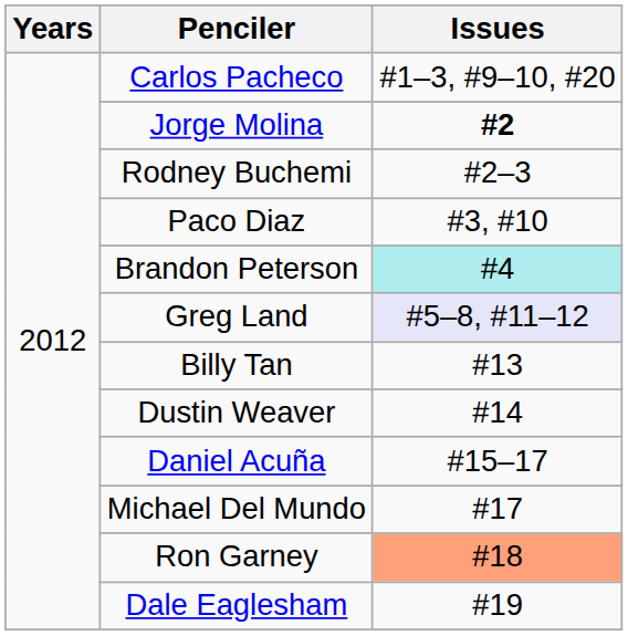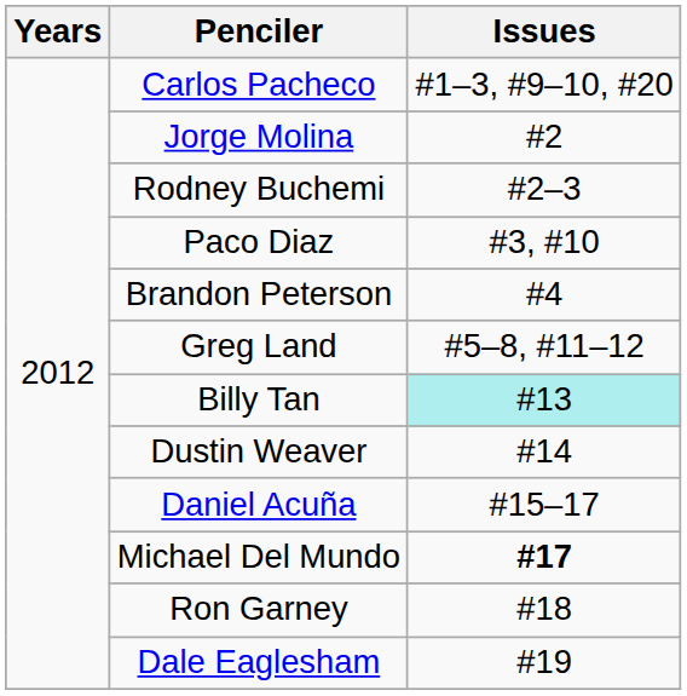Jorge Molina | Issues: bold -> normal
Brandon Peterson | Issues: paleturquoise background -> no background
Greg Land | Issues: lavender background -> no background
Billy Tan | Issues: no background -> paleturquoise background
Michael Del Mundo | Issues: normal -> bold
Ron Garney | Issues: lightsalmon background -> no background
